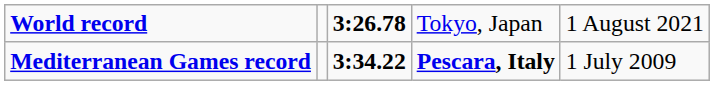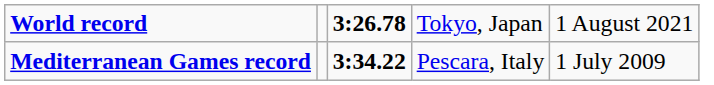Mediterranean Games record | column 4: bold -> normal
